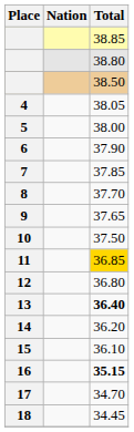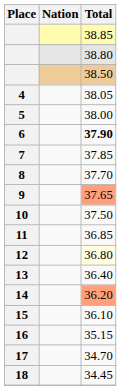37.90 | Total: normal -> bold
37.65 | Total: no background -> lightsalmon background
36.85 | Total: gold background -> no background
36.80 | Total: no background -> lightyellow background
36.40 | Total: bold -> normal
36.20 | Total: no background -> lightsalmon background
35.15 | Total: bold -> normal
